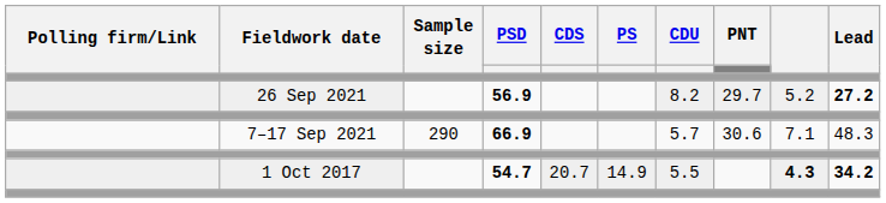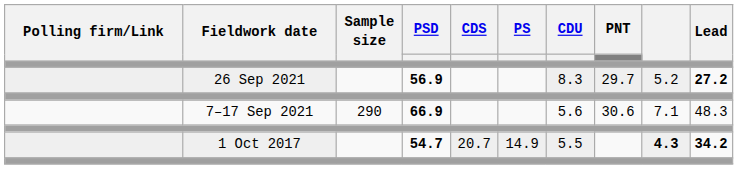26 Sep 2021 | CDU: 8.2 -> 8.3
7–17 Sep 2021 | CDU: 5.7 -> 5.6
